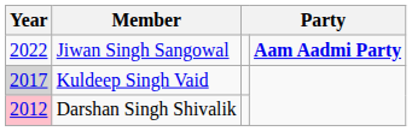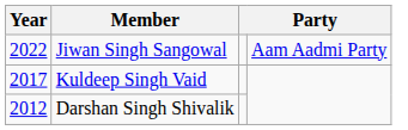Jiwan Singh Sangowal | column 4: bold -> normal
Kuldeep Singh Vaid | Year: lightgrey background -> no background
Darshan Singh Shivalik | Year: pink background -> no background
